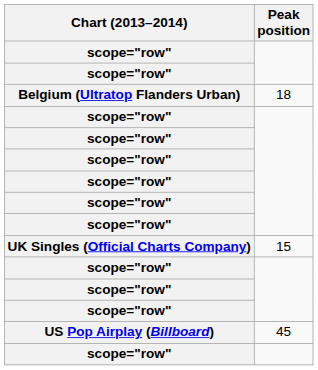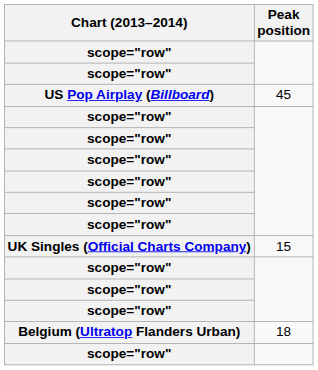rows swapped: Belgium (Ultratop Flanders Urban) <-> US Pop Airplay (Billboard)
